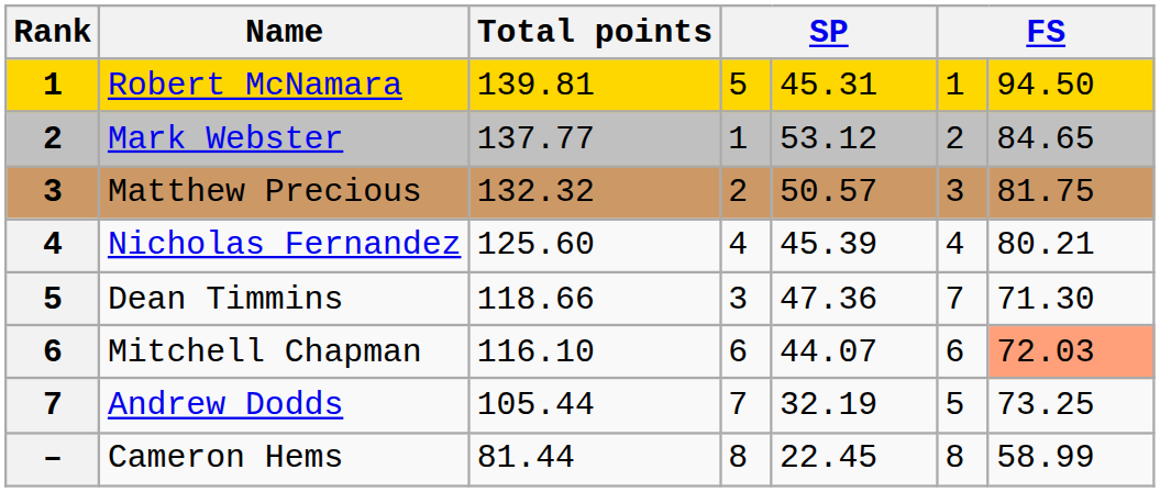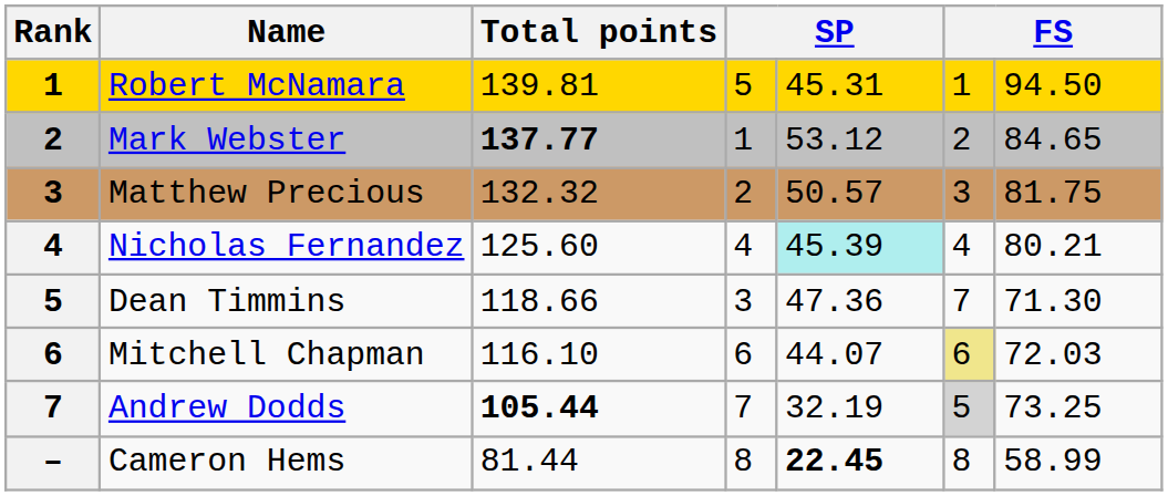Mark Webster | Total points: normal -> bold
Nicholas Fernandez | column 5: no background -> paleturquoise background
Mitchell Chapman | column 6: no background -> khaki background
Mitchell Chapman | column 7: lightsalmon background -> no background
Andrew Dodds | Total points: normal -> bold
Andrew Dodds | column 6: no background -> lightgrey background
Cameron Hems | column 5: normal -> bold
